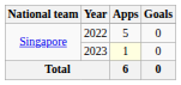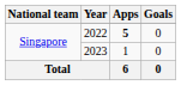2022 | Apps: normal -> bold
2023 | Apps: lightyellow background -> no background
